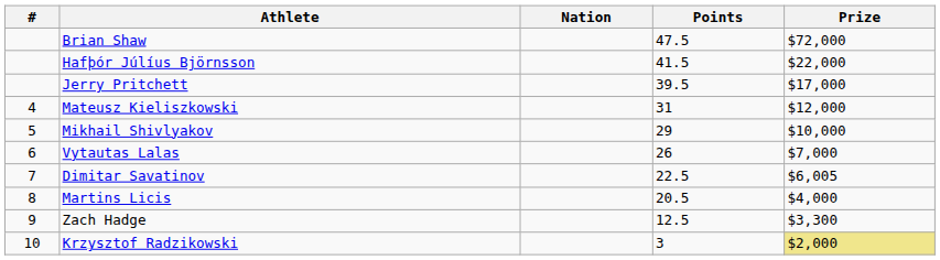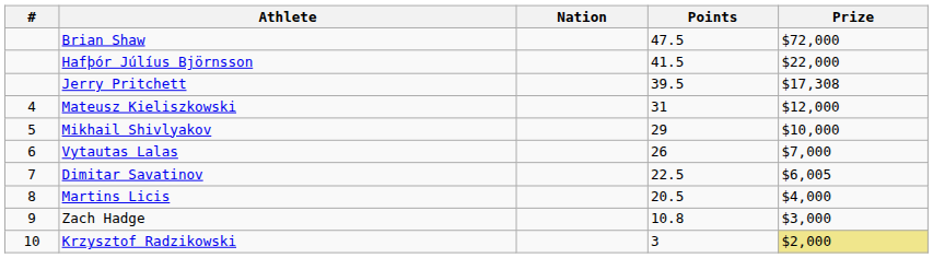Jerry Pritchett | Prize: $17,000 -> $17,308
Zach Hadge | Points: 12.5 -> 10.8
Zach Hadge | Prize: $3,300 -> $3,000
